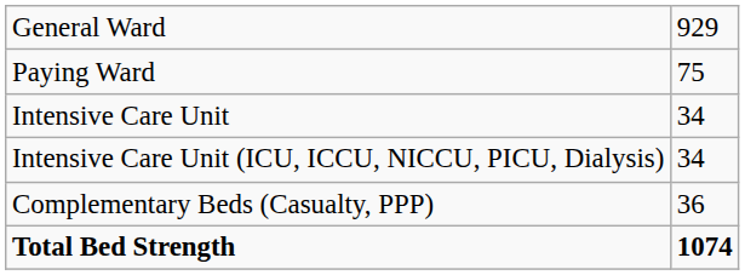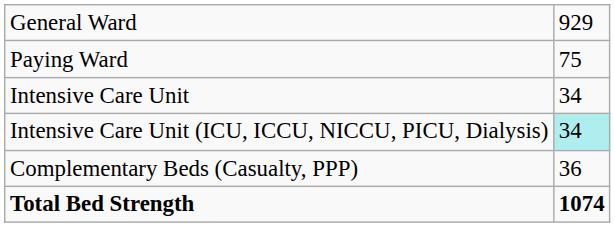Intensive Care Unit (ICU, ICCU, NICCU, PICU, Dialysis) | column 2: no background -> paleturquoise background
